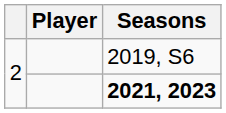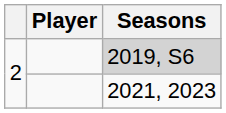2019, S6 | Seasons: no background -> lightgrey background
2021, 2023 | Seasons: bold -> normal
